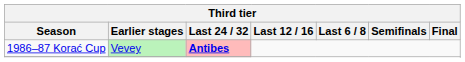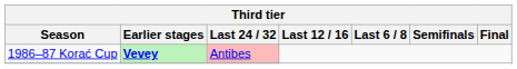1986–87 Korać Cup | Earlier stages: normal -> bold
1986–87 Korać Cup | Last 24 / 32: bold -> normal
